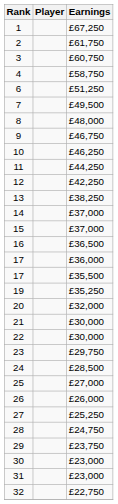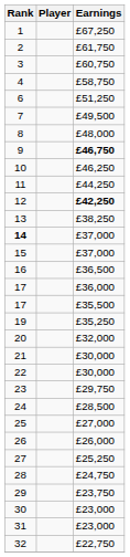9 | Earnings: normal -> bold
12 | Earnings: normal -> bold
14 | Rank: normal -> bold
